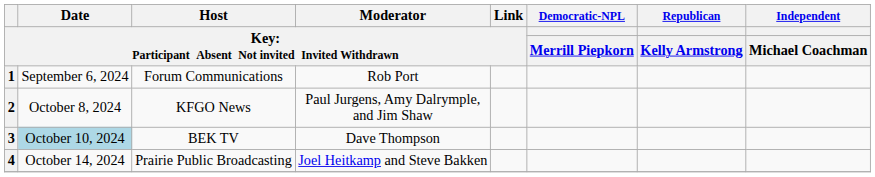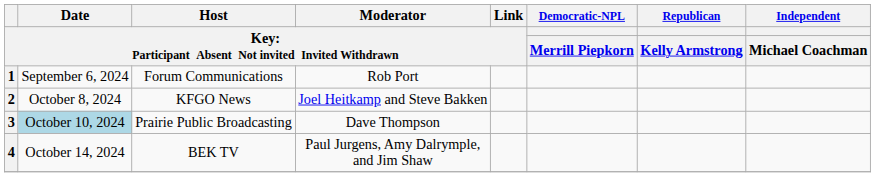2 | column 4: Paul Jurgens, Amy Dalrymple, and Jim Shaw -> Joel Heitkamp and Steve Bakken
3 | column 3: BEK TV -> Prairie Public Broadcasting
4 | column 3: Prairie Public Broadcasting -> BEK TV
4 | column 4: Joel Heitkamp and Steve Bakken -> Paul Jurgens, Amy Dalrymple, and Jim Shaw
